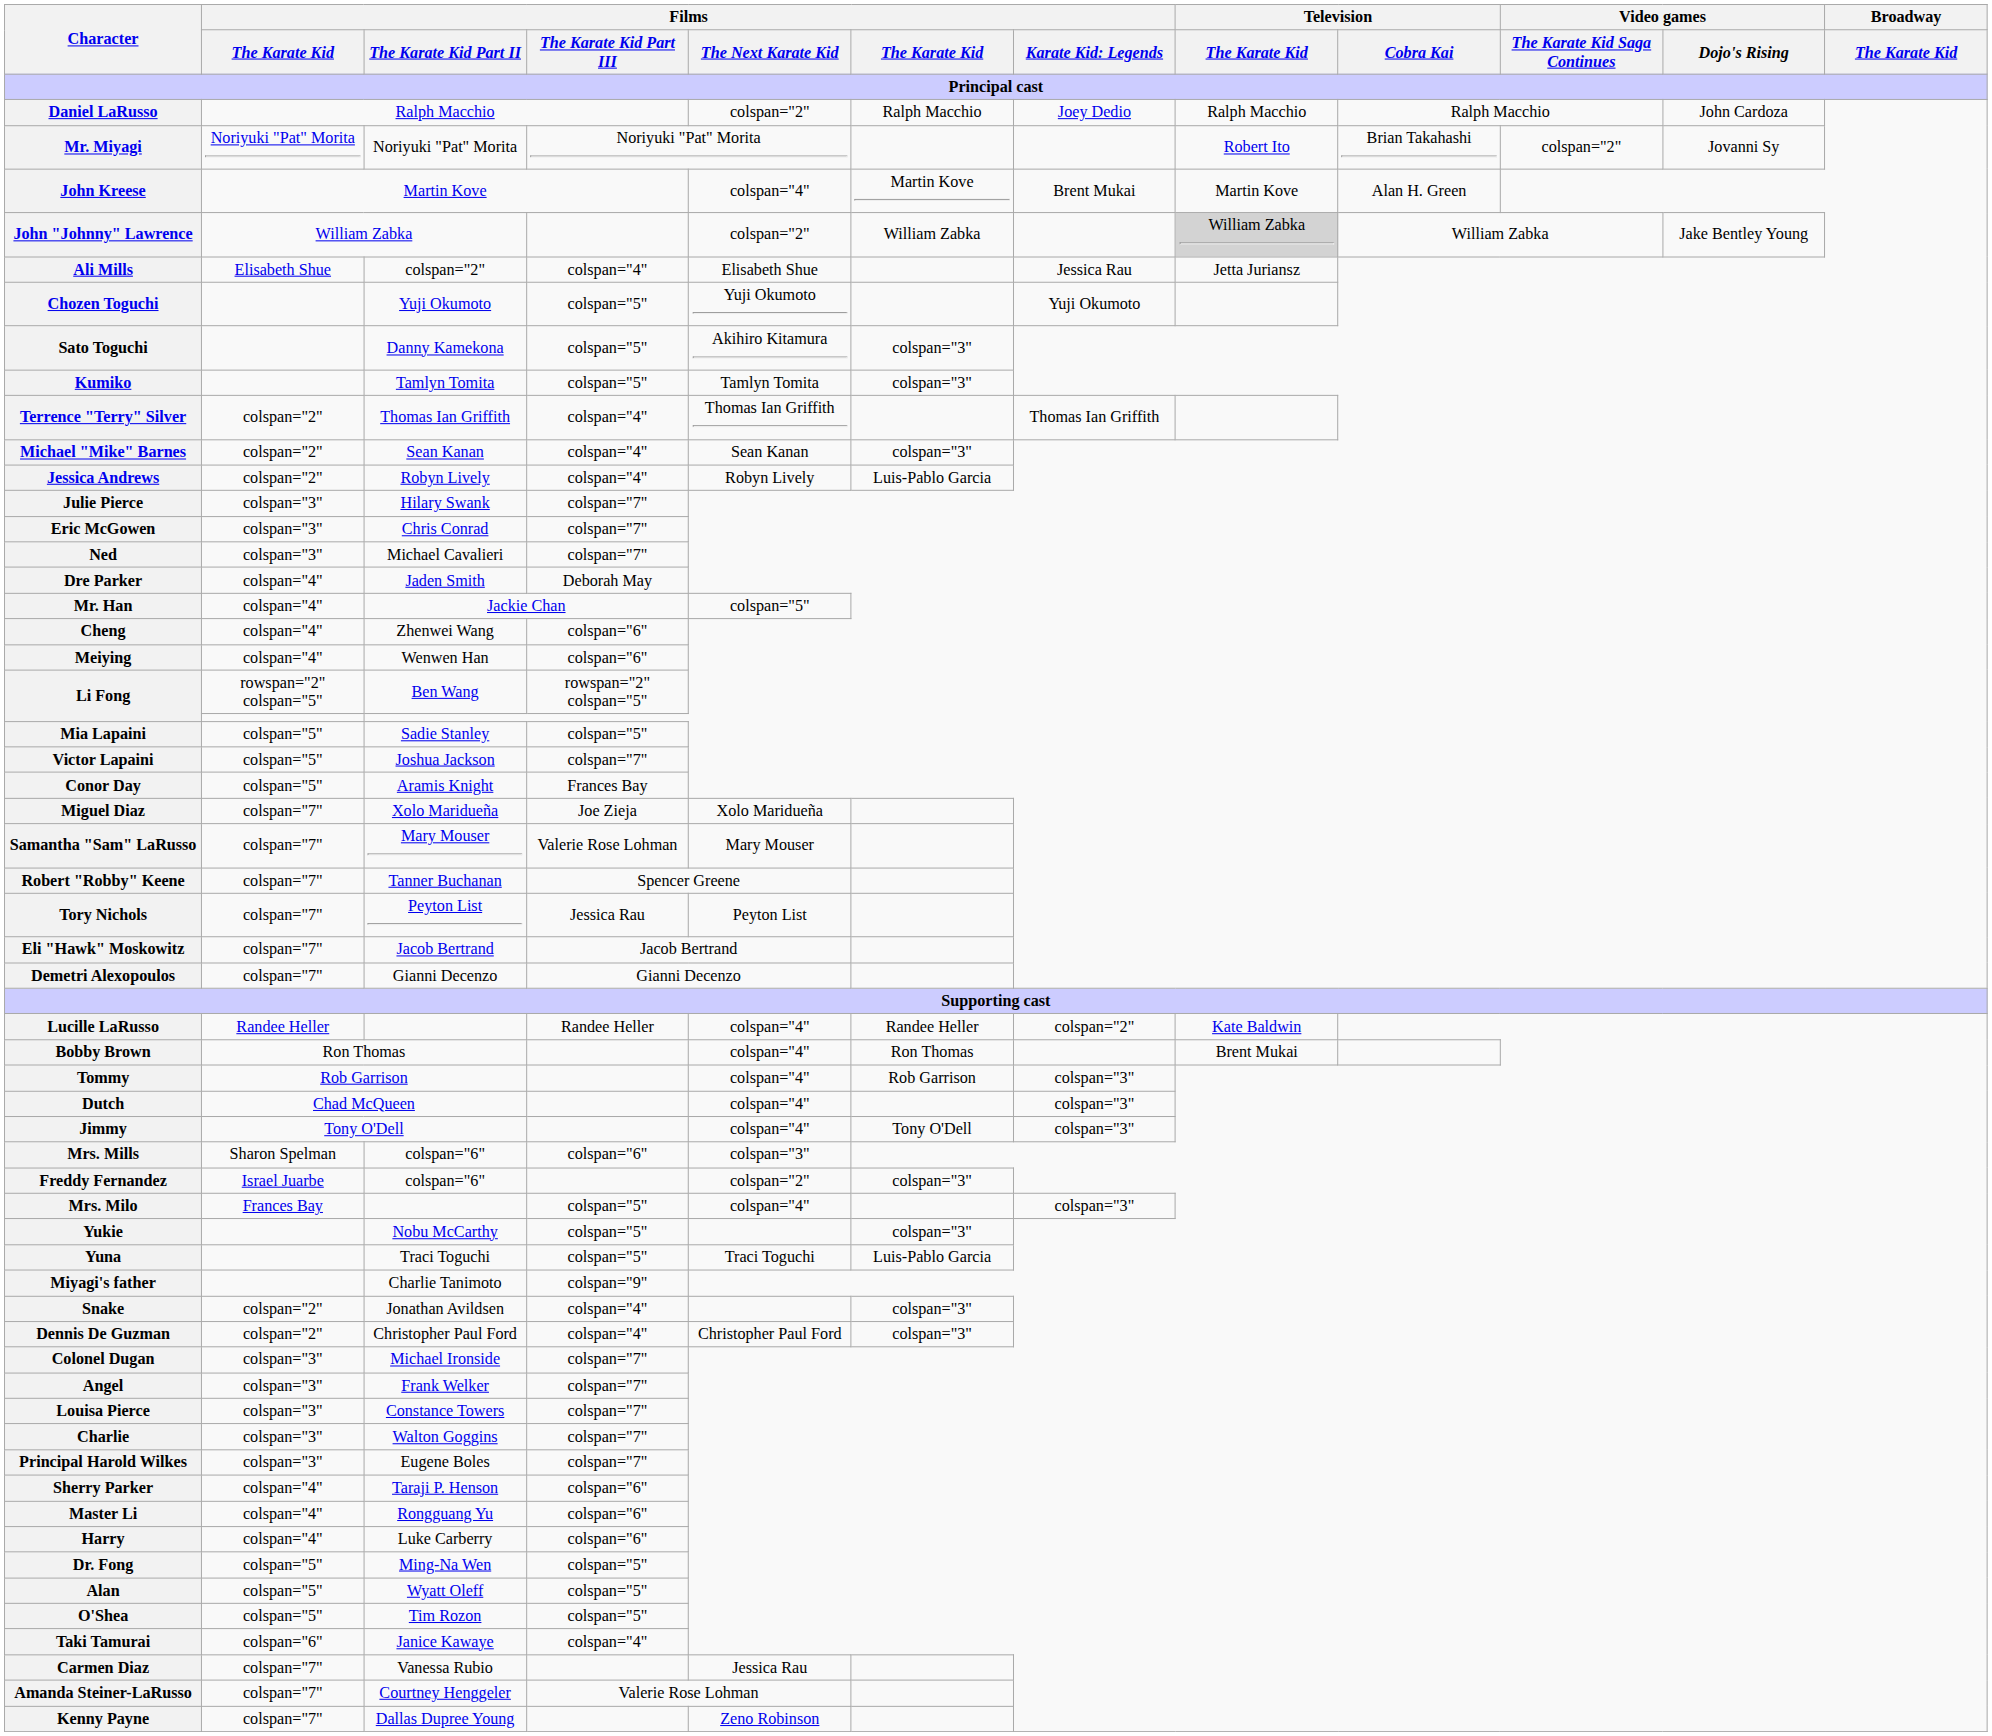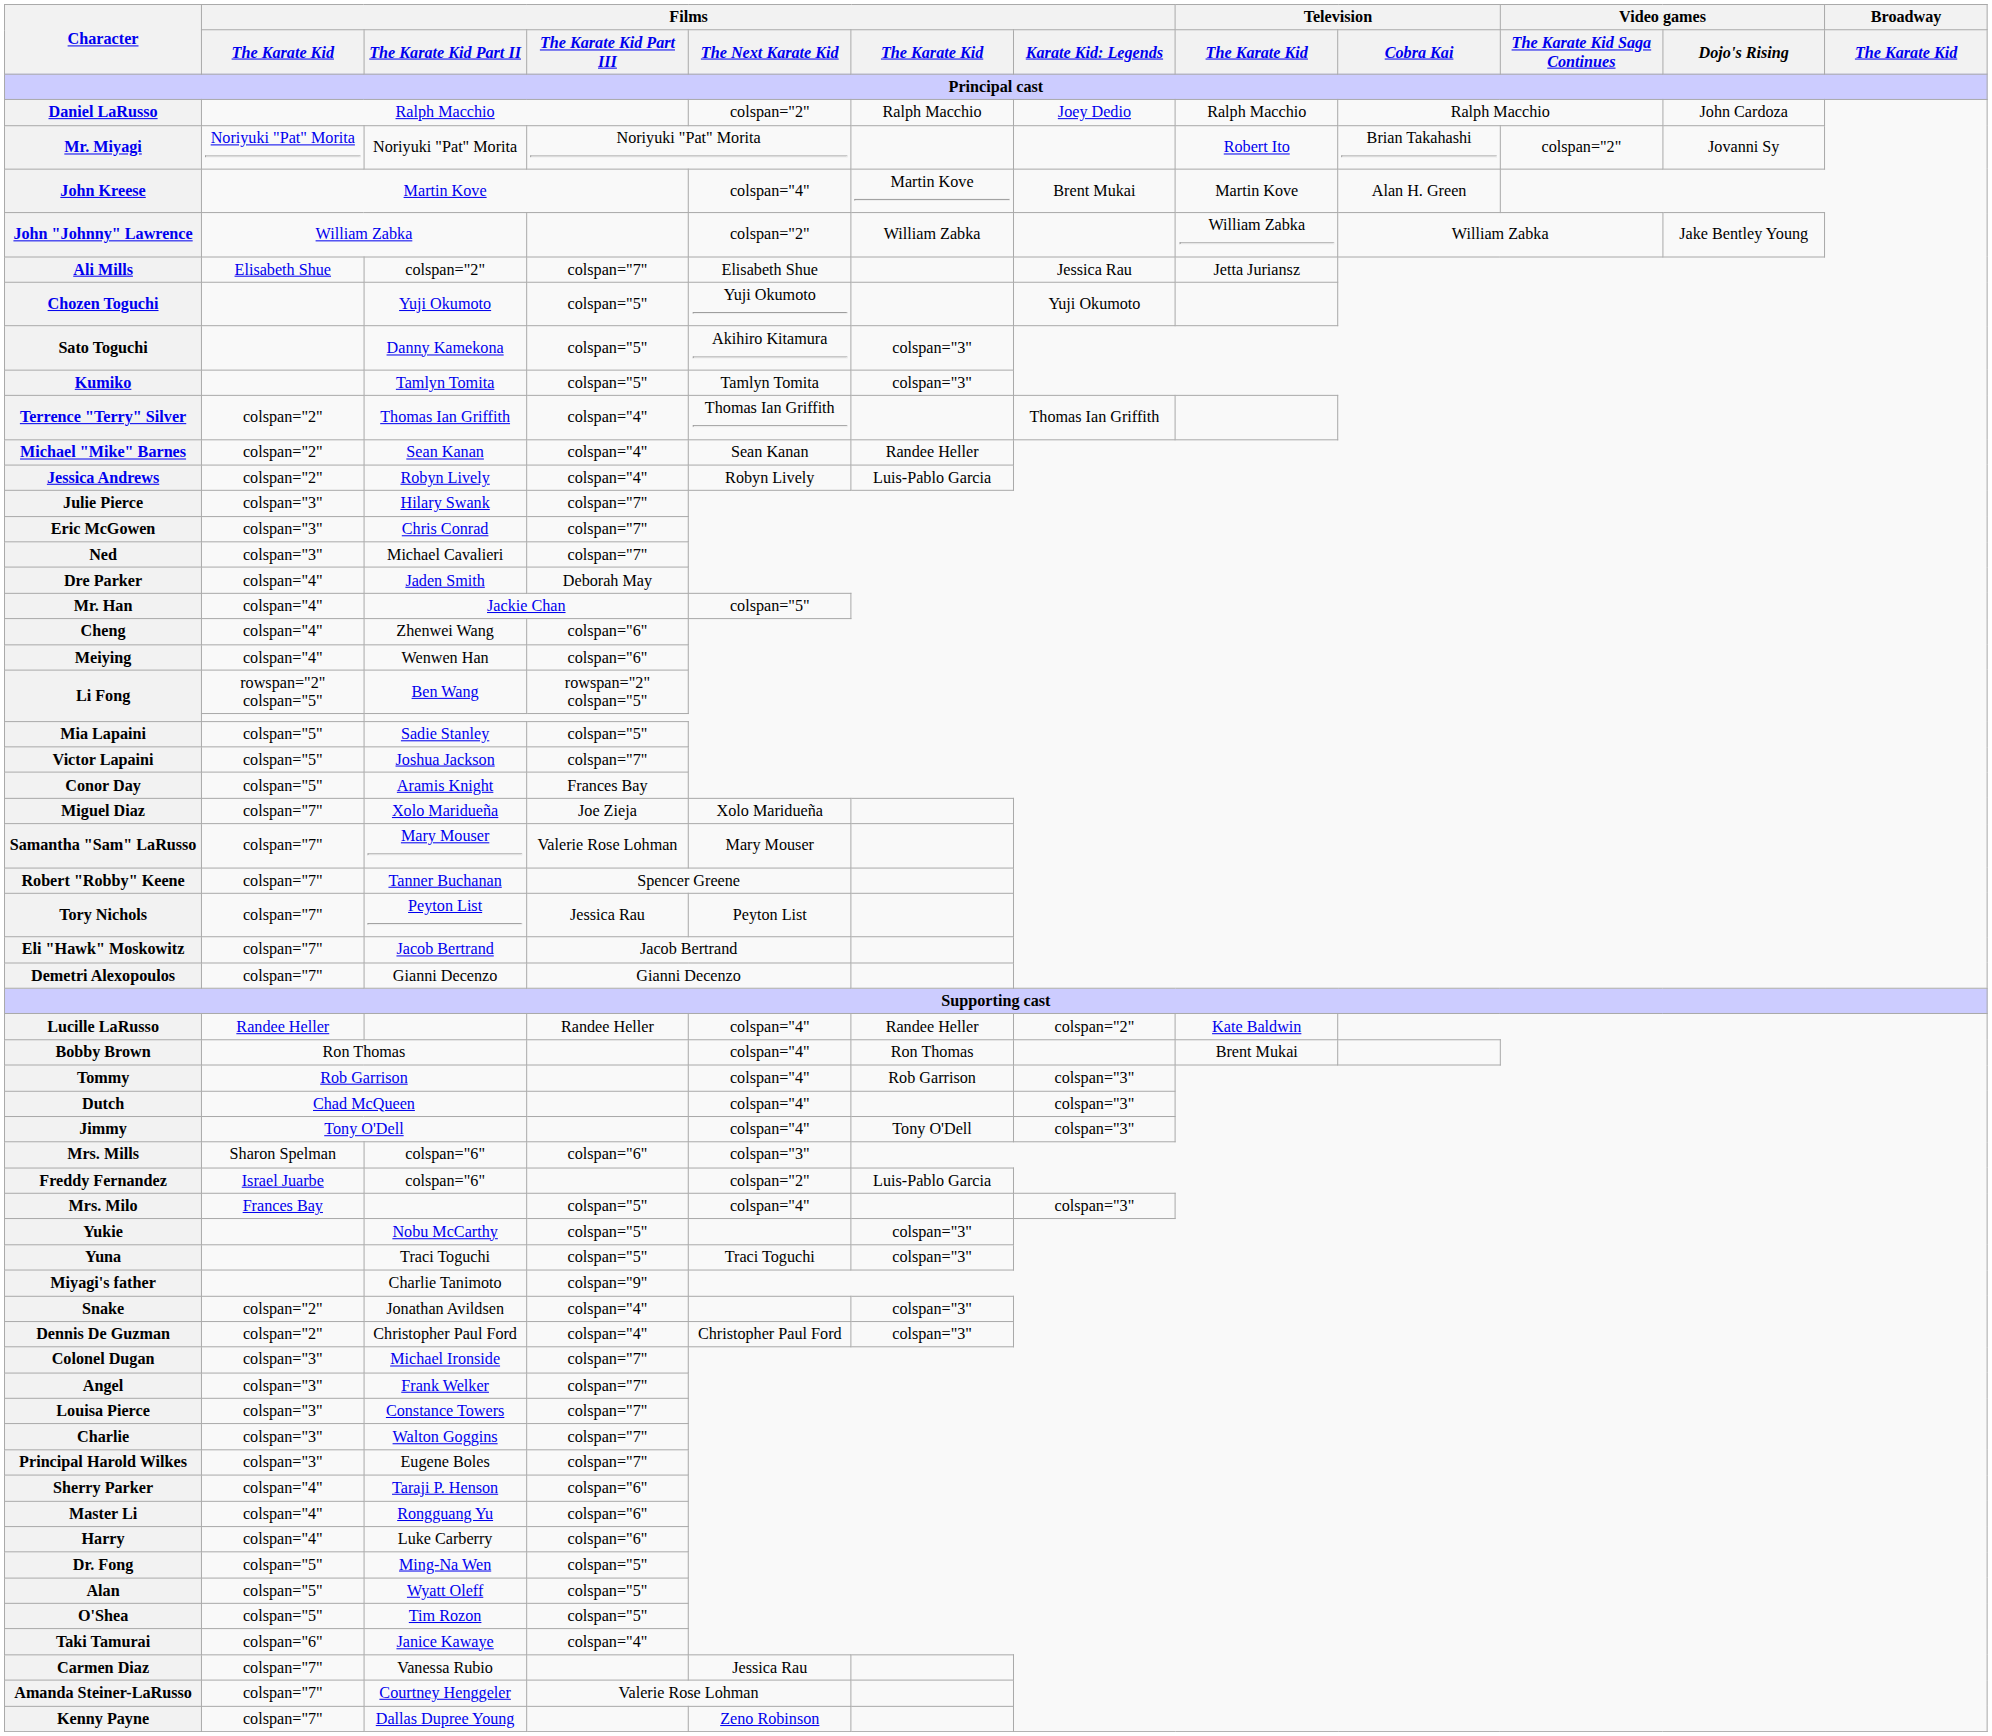John "Johnny" Lawrence | Television / The Karate Kid: lightgrey background -> no background
Ali Mills | Films / The Karate Kid Part III: colspan="4" -> colspan="7"
Michael "Mike" Barnes | column 6: colspan="3" -> Randee Heller
Freddy Fernandez | column 6: colspan="3" -> Luis-Pablo Garcia
Yuna | column 6: Luis-Pablo Garcia -> colspan="3"
